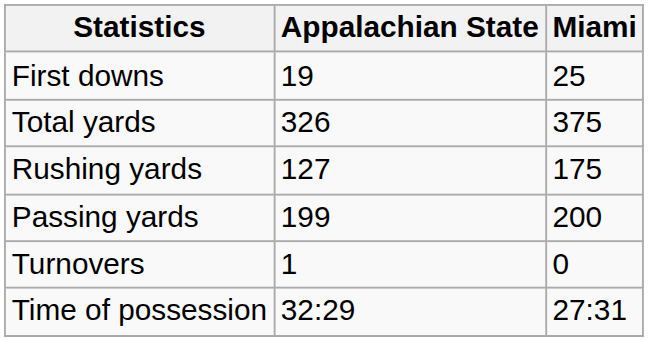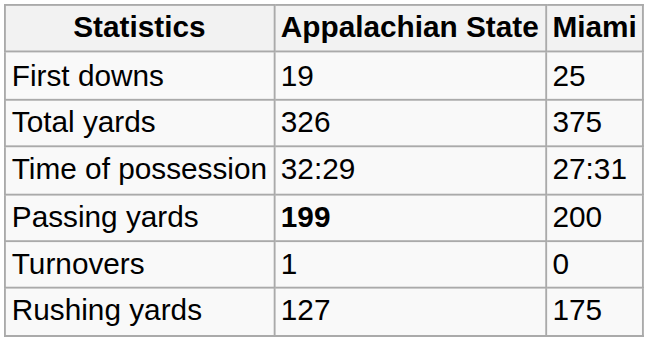rows swapped: Rushing yards <-> Time of possession
Passing yards | Appalachian State: normal -> bold
